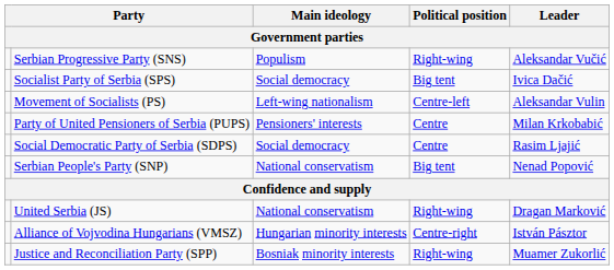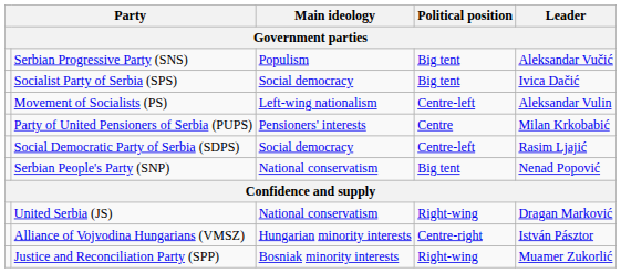Serbian Progressive Party (SNS) | Political position: Right-wing -> Big tent
Social Democratic Party of Serbia (SDPS) | Political position: Centre -> Centre-left
